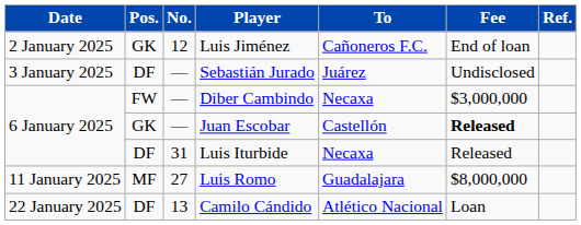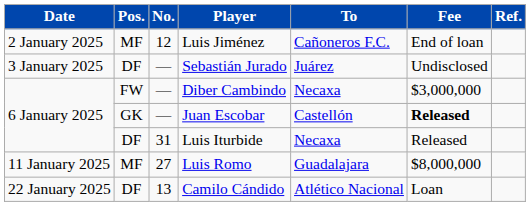Luis Jiménez | Pos.: GK -> MF
